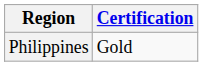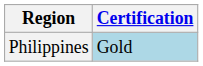Philippines | Certification: no background -> lightblue background
